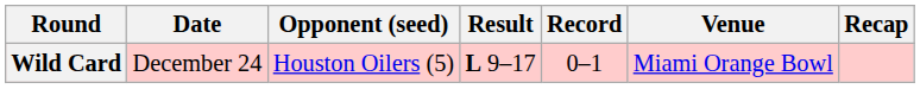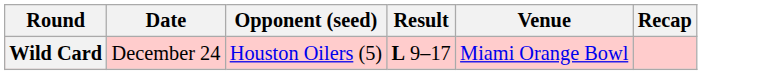- column: Record | 0–1
